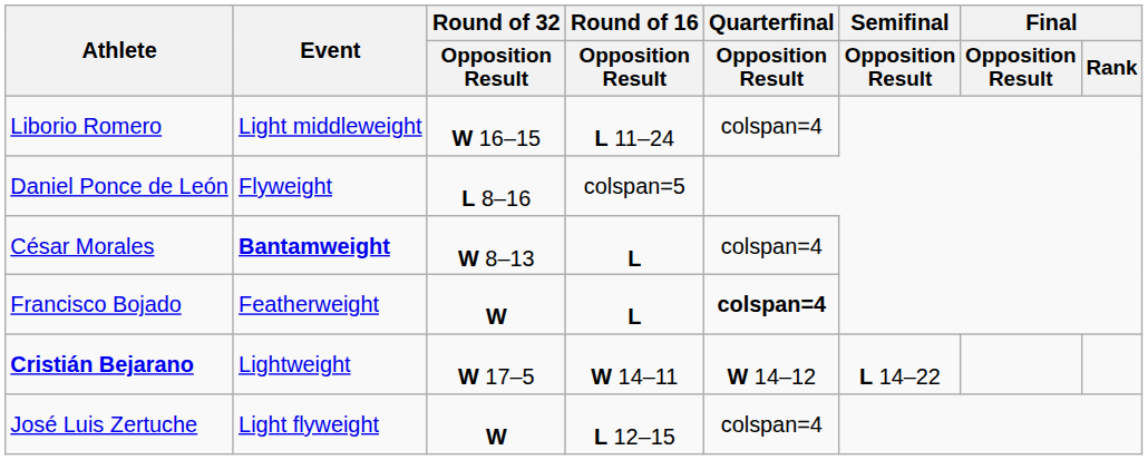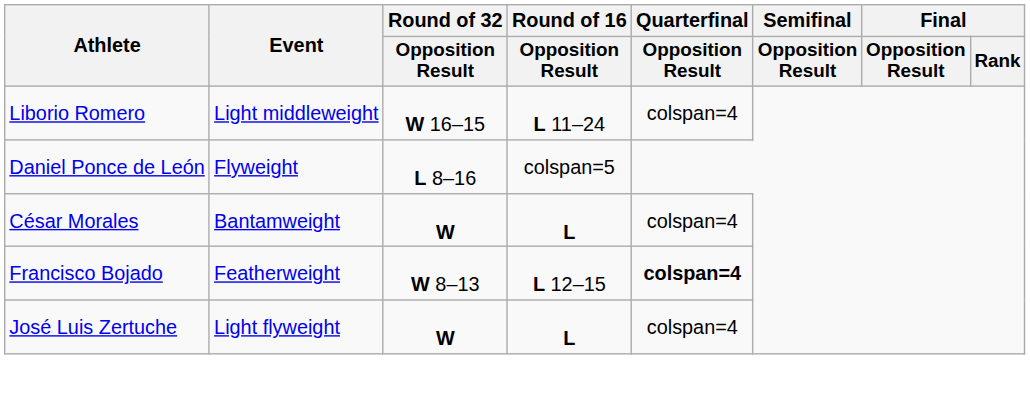César Morales | Event: bold -> normal
César Morales | Round of 32 / Opposition Result: W 8–13 -> W
Francisco Bojado | Round of 32 / Opposition Result: W -> W 8–13
Francisco Bojado | Round of 16 / Opposition Result: L -> L 12–15
- row: Cristián Bejarano | Lightweight | W 17–5 | W 14–11 | W 14–12 | L 14–22
José Luis Zertuche | Round of 16 / Opposition Result: L 12–15 -> L
